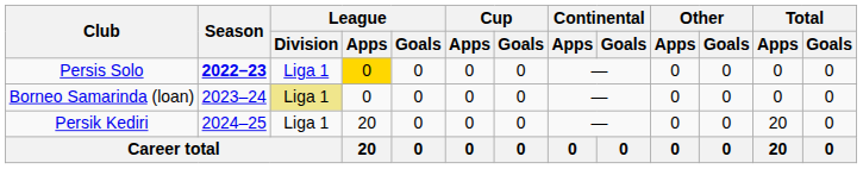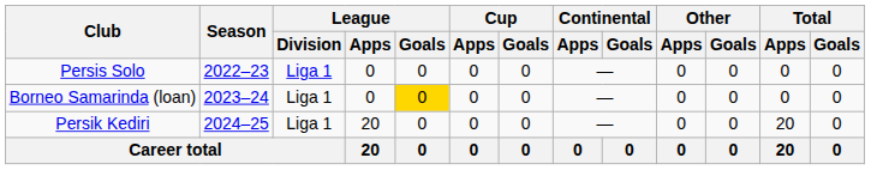Persis Solo | Season: bold -> normal
Persis Solo | League / Apps: gold background -> no background
Borneo Samarinda (loan) | League / Division: khaki background -> no background
Borneo Samarinda (loan) | League / Goals: no background -> gold background
